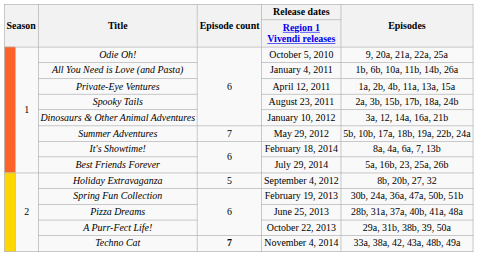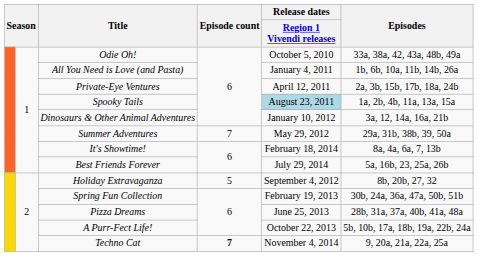Odie Oh! | Episodes: 9, 20a, 21a, 22a, 25a -> 33a, 38a, 42, 43a, 48b, 49a
Private-Eye Ventures | Episodes: 1a, 2b, 4b, 11a, 13a, 15a -> 2a, 3b, 15b, 17b, 18a, 24b
Spooky Tails | Release dates / Region 1 Vivendi releases: no background -> lightblue background
Spooky Tails | Episodes: 2a, 3b, 15b, 17b, 18a, 24b -> 1a, 2b, 4b, 11a, 13a, 15a
Summer Adventures | Episodes: 5b, 10b, 17a, 18b, 19a, 22b, 24a -> 29a, 31b, 38b, 39, 50a
A Purr-Fect Life! | Episodes: 29a, 31b, 38b, 39, 50a -> 5b, 10b, 17a, 18b, 19a, 22b, 24a
Techno Cat | Episodes: 33a, 38a, 42, 43a, 48b, 49a -> 9, 20a, 21a, 22a, 25a
